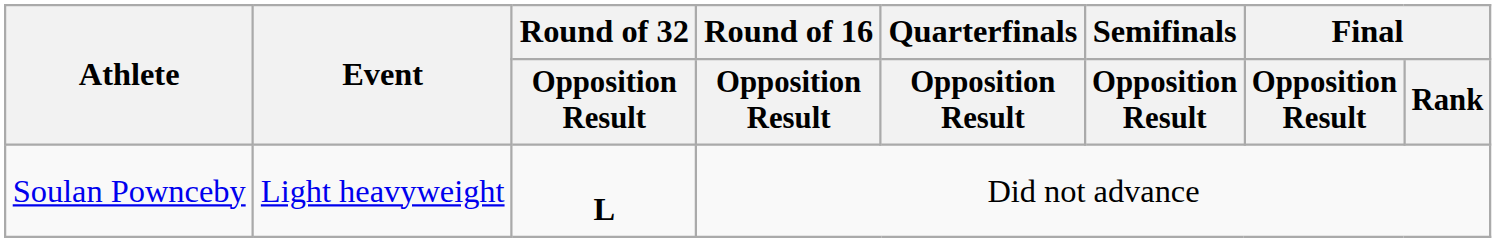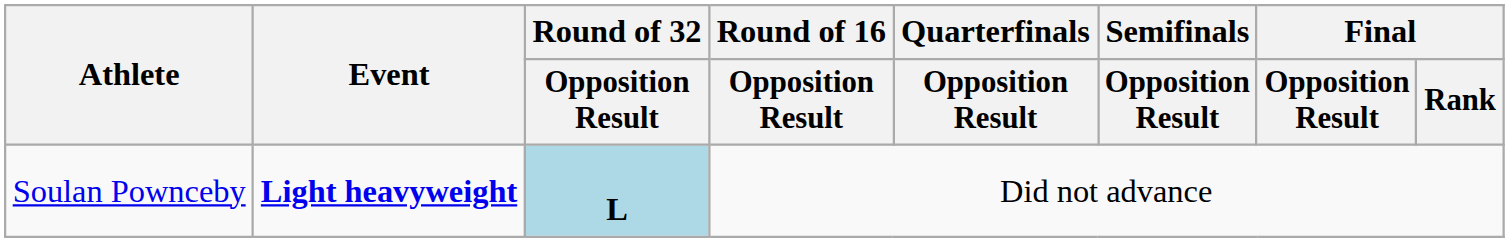Soulan Pownceby | Event: normal -> bold
Soulan Pownceby | Round of 32 / Opposition Result: no background -> lightblue background
